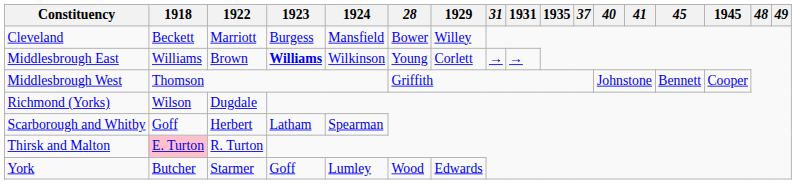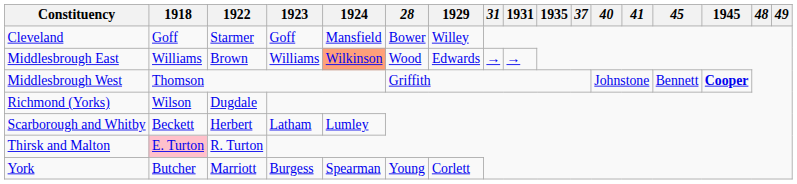Cleveland | 1918: Beckett -> Goff
Cleveland | 1922: Marriott -> Starmer
Cleveland | 1923: Burgess -> Goff
Middlesbrough East | 1923: bold -> normal
Middlesbrough East | 1924: no background -> lightsalmon background
Middlesbrough East | 28: Young -> Wood
Middlesbrough East | 1929: Corlett -> Edwards
Middlesbrough West | 1945: normal -> bold
Scarborough and Whitby | 1918: Goff -> Beckett
Scarborough and Whitby | 1924: Spearman -> Lumley
York | 1922: Starmer -> Marriott
York | 1923: Goff -> Burgess
York | 1924: Lumley -> Spearman
York | 28: Wood -> Young
York | 1929: Edwards -> Corlett
